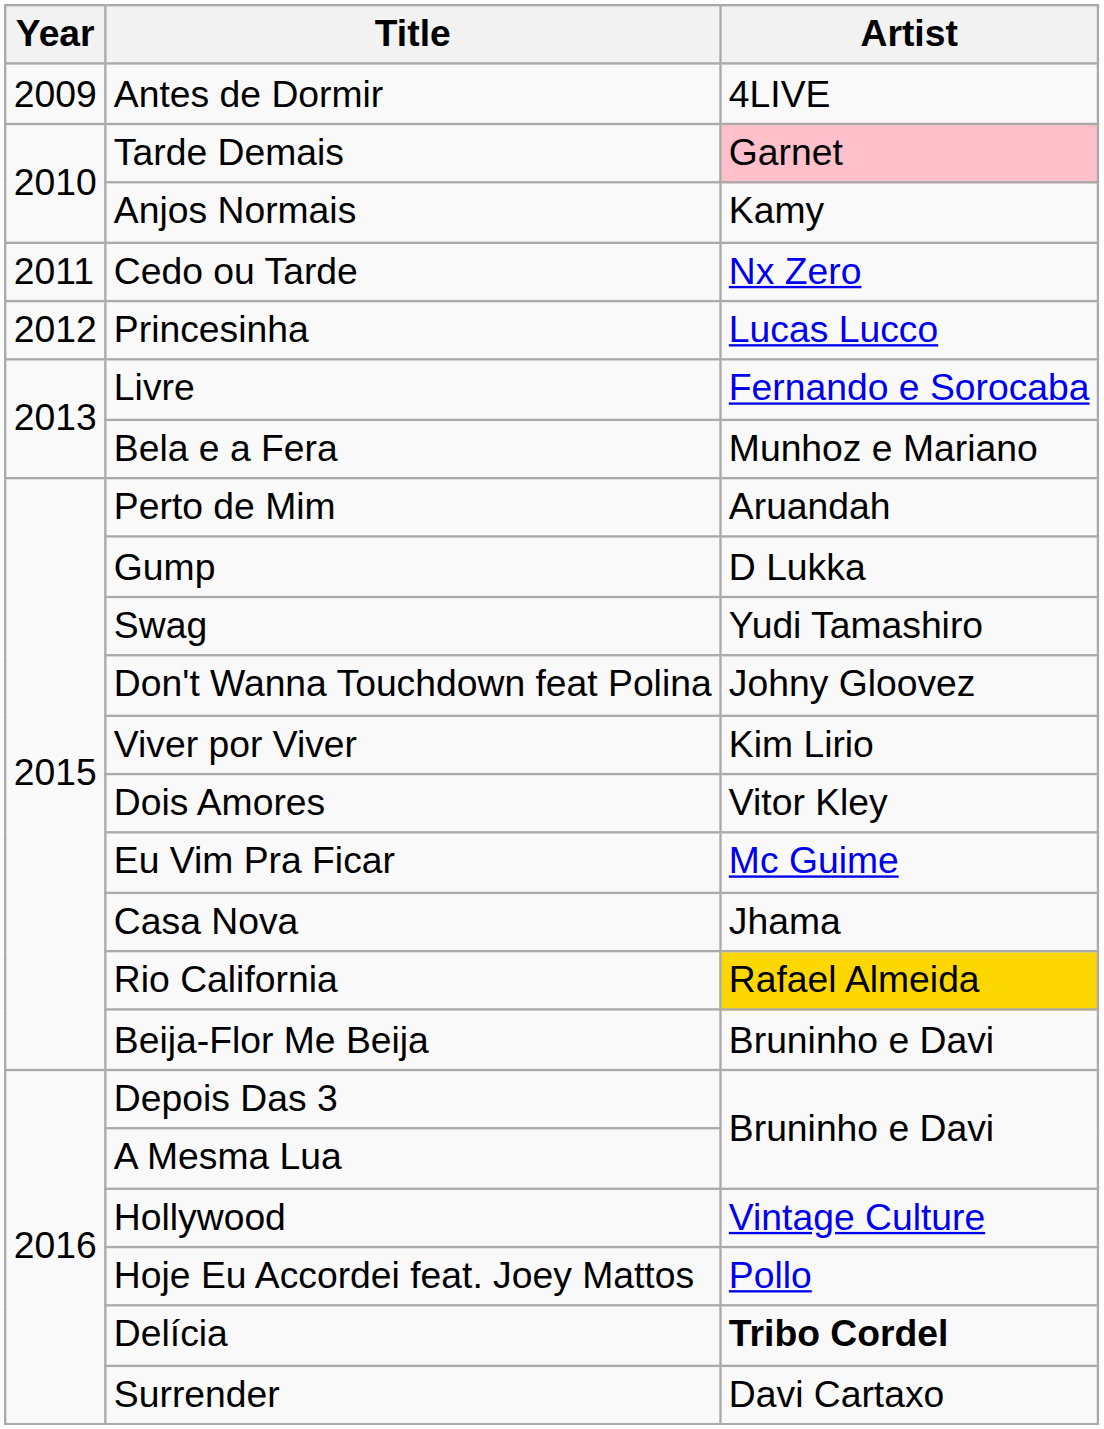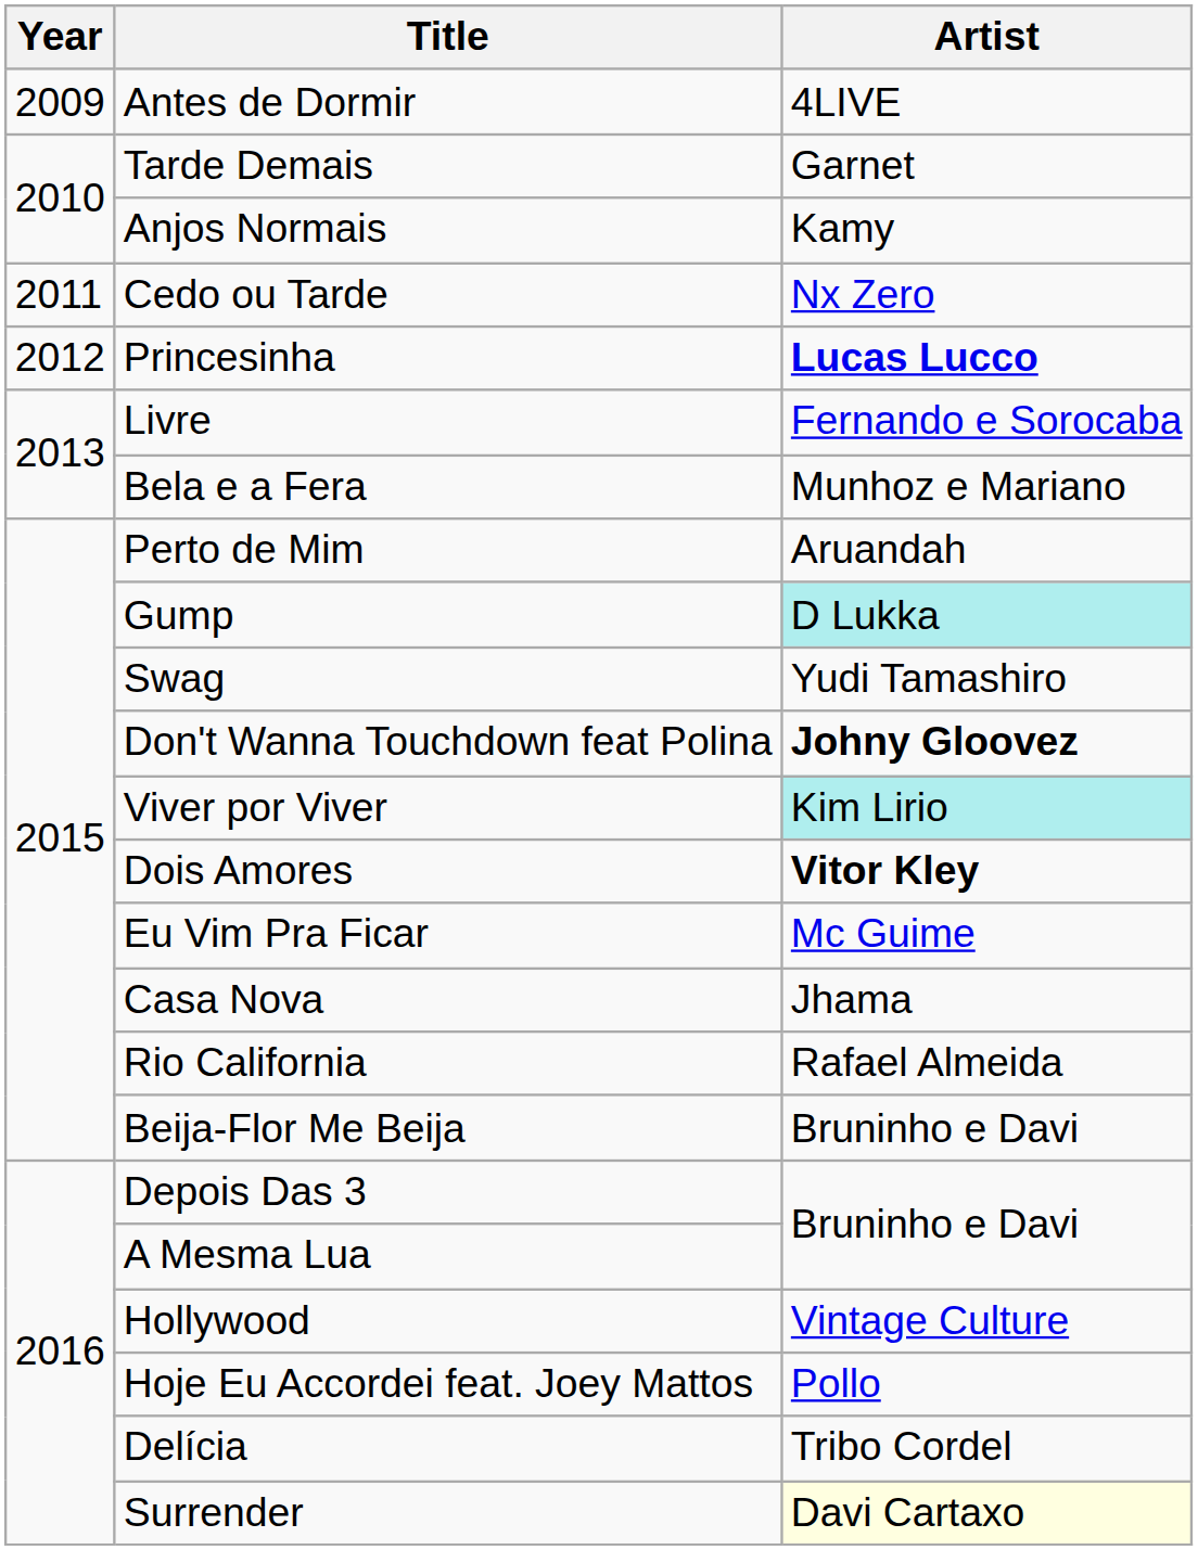Tarde Demais | Artist: pink background -> no background
Princesinha | Artist: normal -> bold
Gump | Artist: no background -> paleturquoise background
Don't Wanna Touchdown feat Polina | Artist: normal -> bold
Viver por Viver | Artist: no background -> paleturquoise background
Dois Amores | Artist: normal -> bold
Rio California | Artist: gold background -> no background
Delícia | Artist: bold -> normal
Surrender | Artist: no background -> lightyellow background
